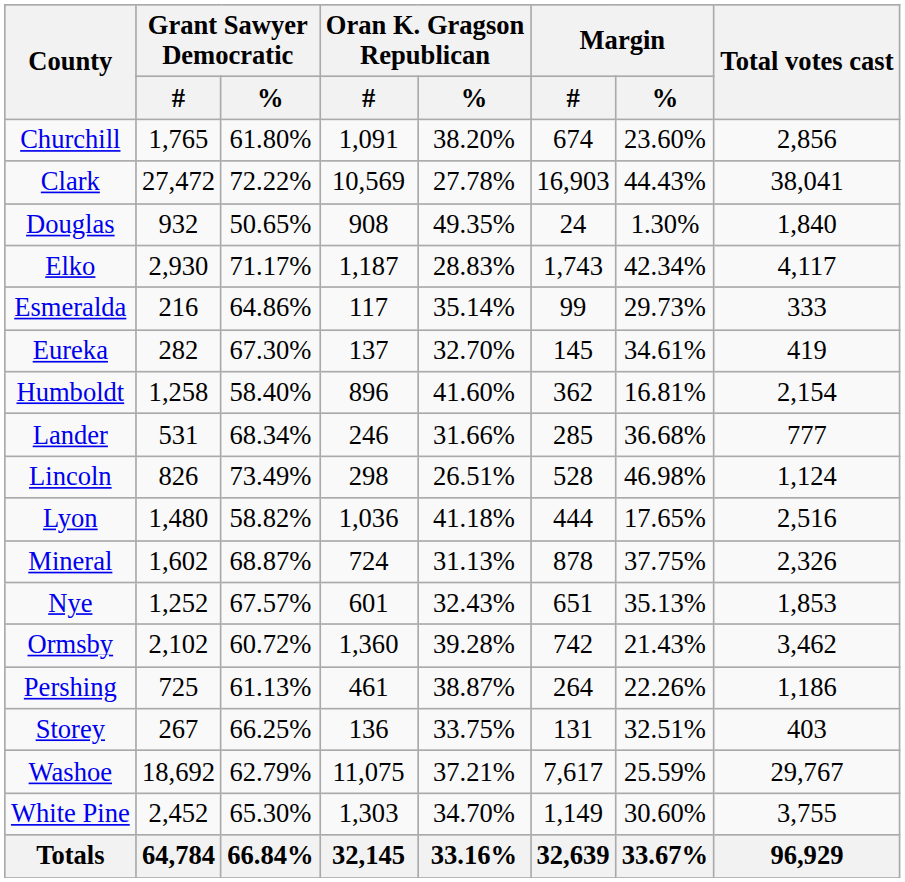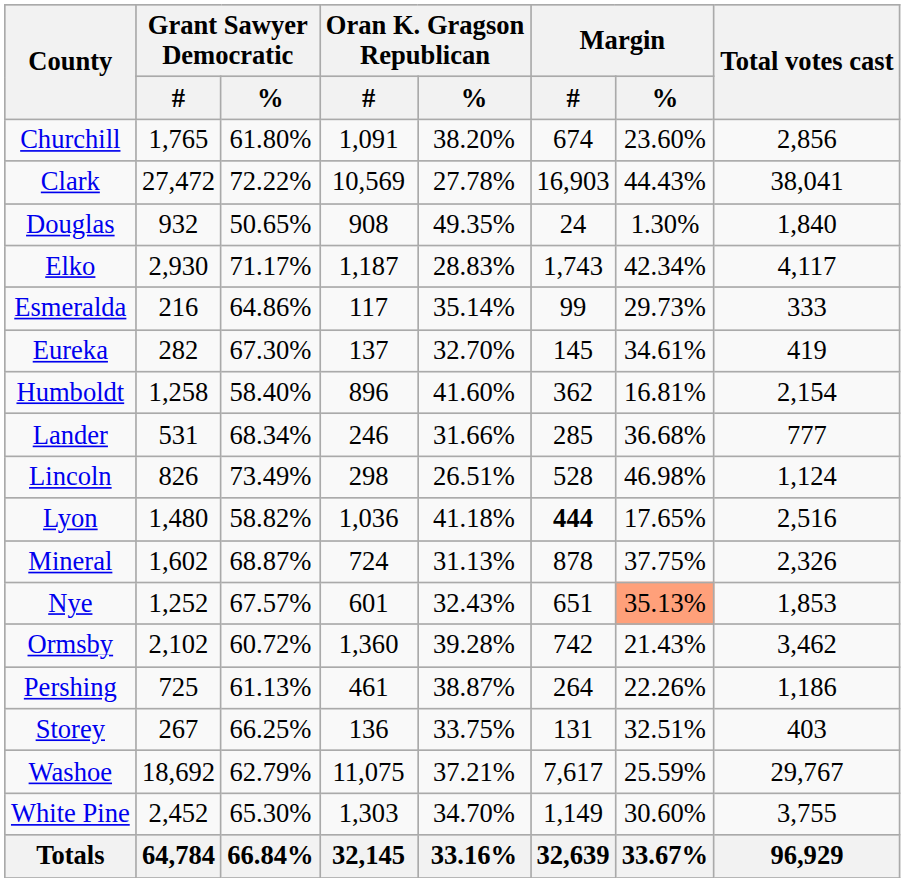Lyon | Margin / #: normal -> bold
Nye | Margin / %: no background -> lightsalmon background
